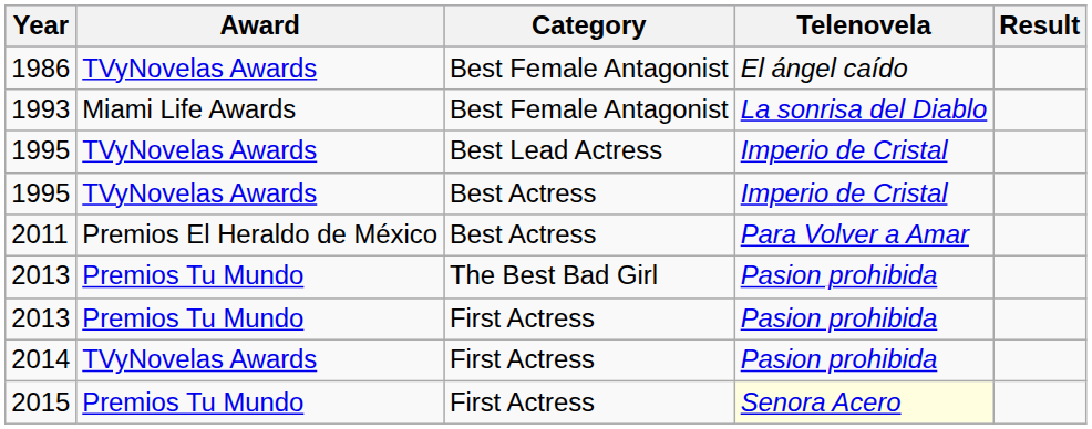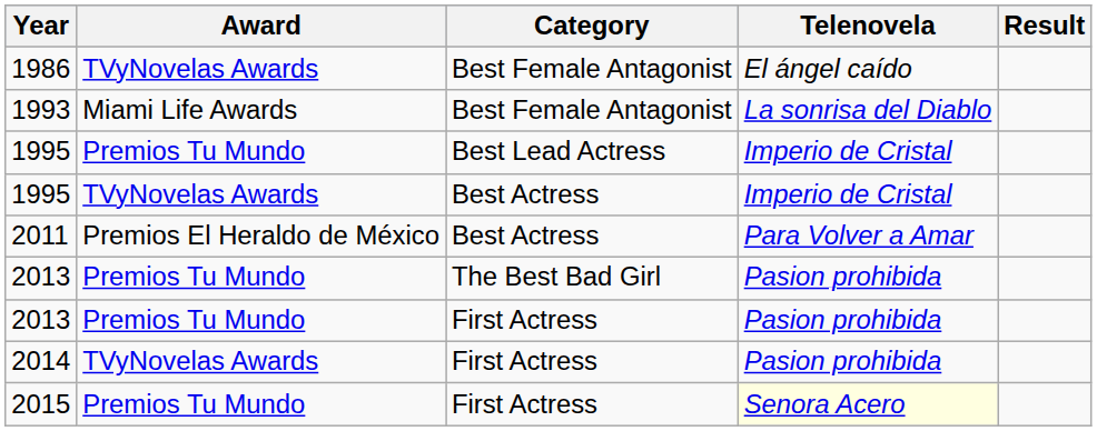1995 / Best Lead Actress | Award: TVyNovelas Awards -> Premios Tu Mundo
